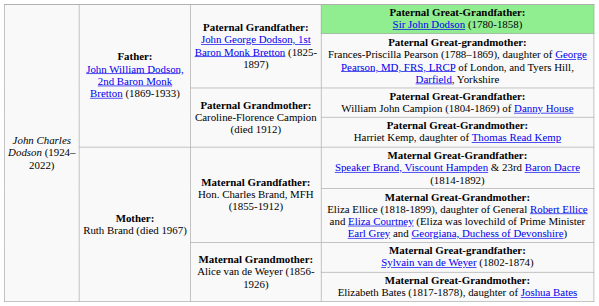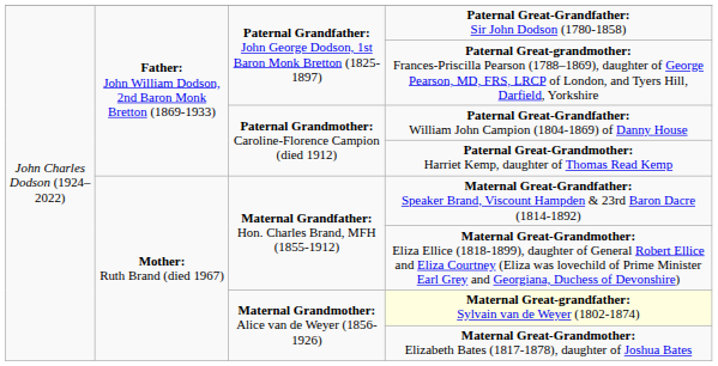Paternal Great-Grandfather: Sir John Dodson (1780-1858) | column 4: lightgreen background -> no background
Maternal Great-grandfather: Sylvain van de Weyer (1802-1874) | column 4: no background -> lightyellow background
